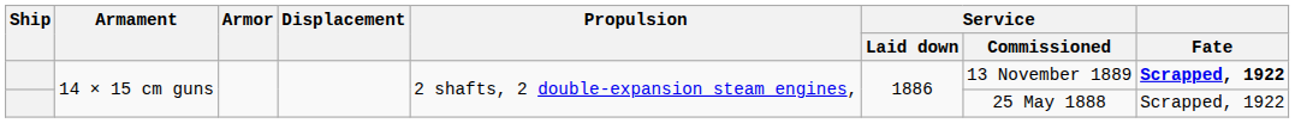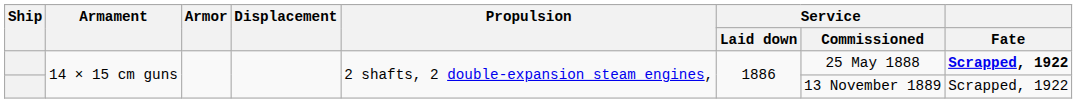row 3 | Service / Commissioned: 13 November 1889 -> 25 May 1888
row 4 | Service / Commissioned: 25 May 1888 -> 13 November 1889
